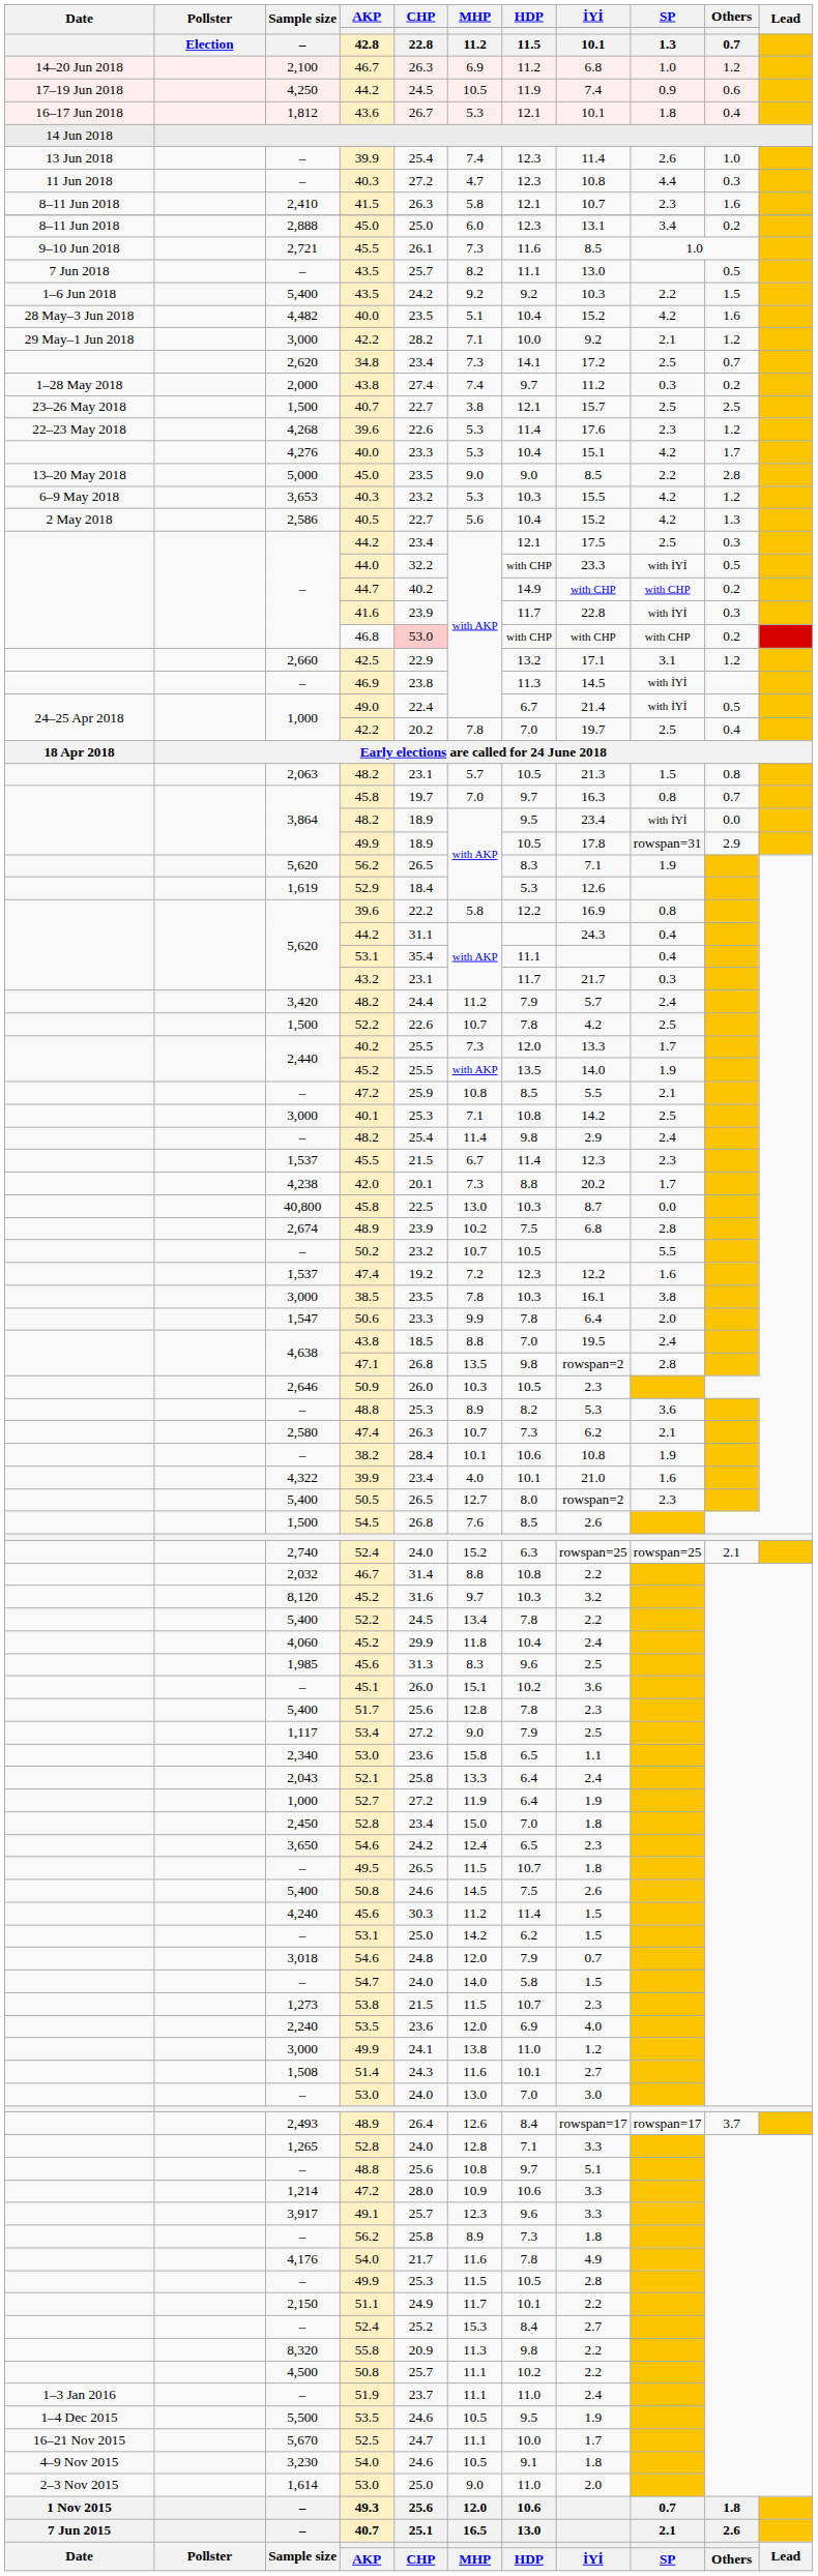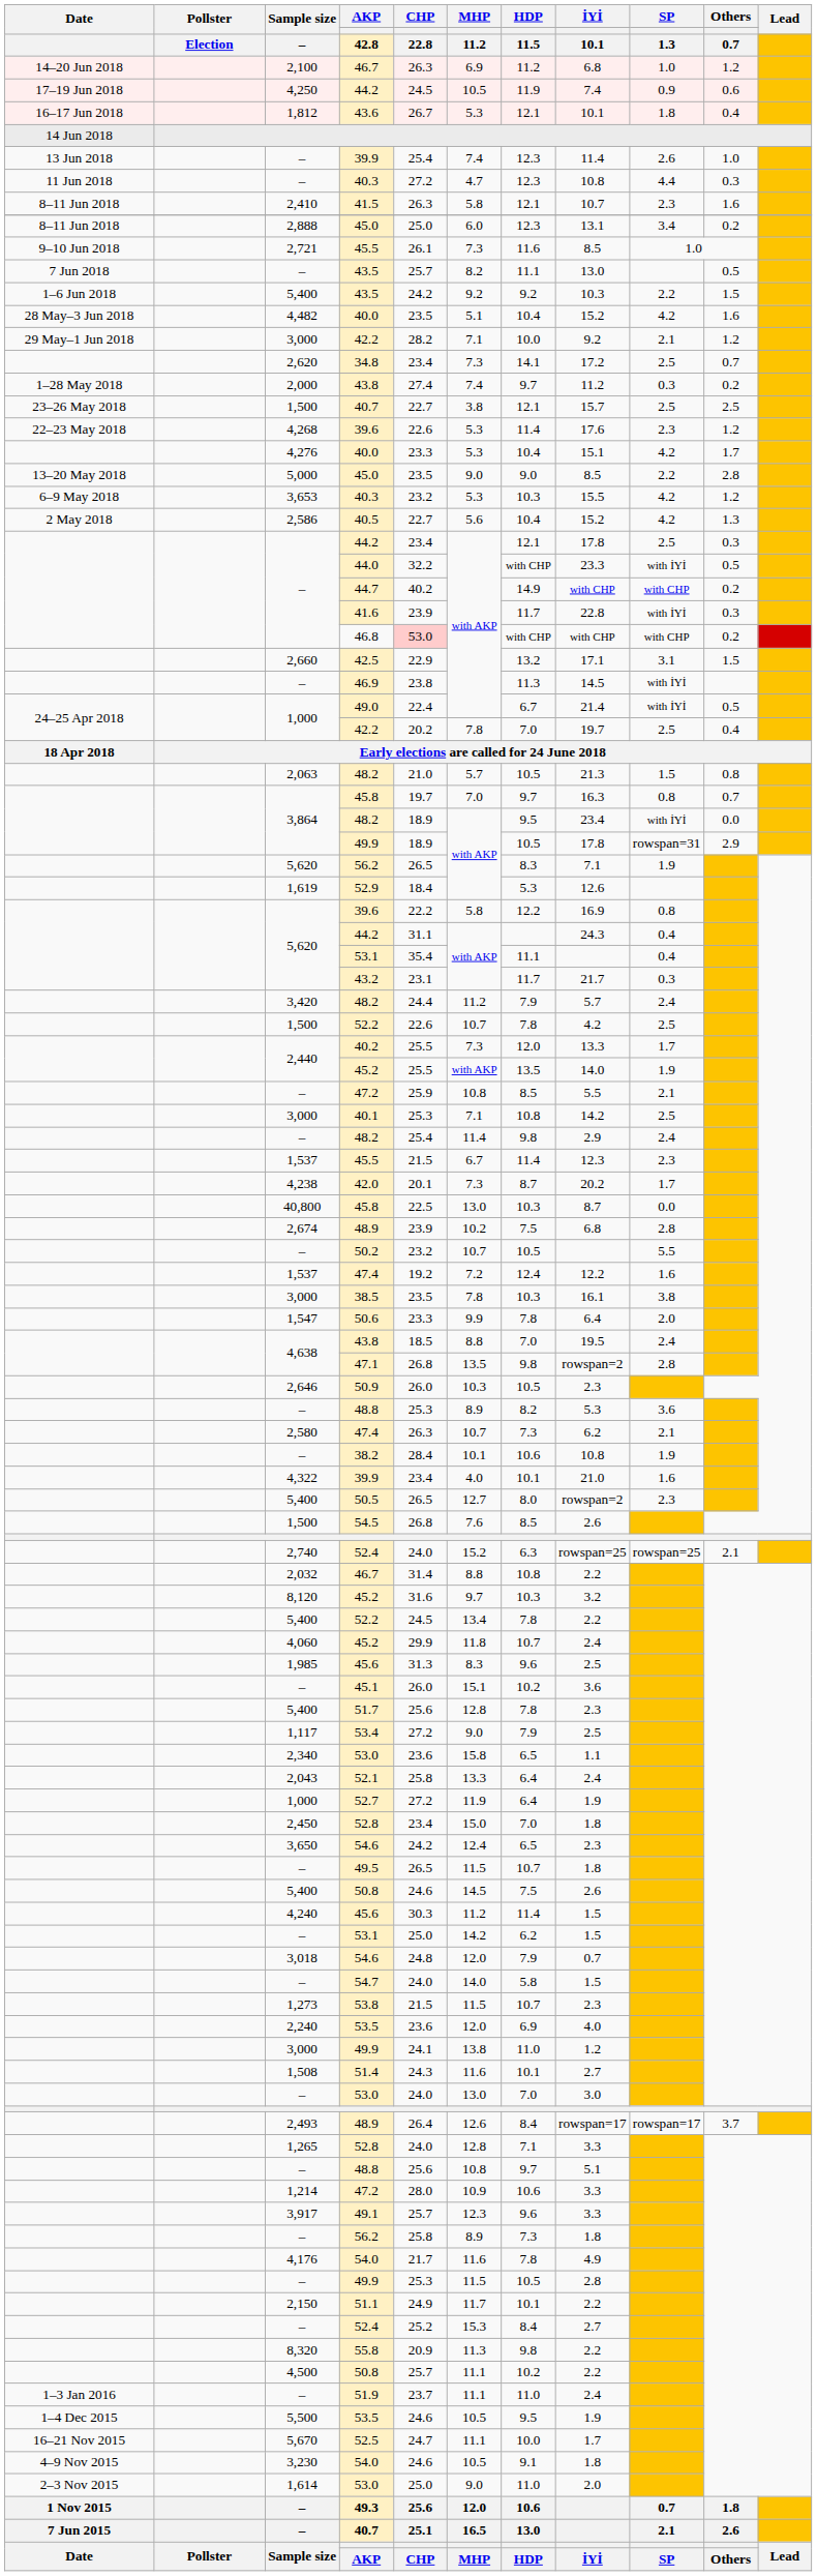– / 44.2 | İYİ / 10.1: 17.5 -> 17.8
42.5 | Others / 0.7: 1.2 -> 1.5
2,063 / 48.2 | CHP / 22.8: 23.1 -> 21.0
42.0 | HDP / 11.5: 8.8 -> 8.7
1,537 / 47.4 | HDP / 11.5: 12.3 -> 12.4
4,060 / 45.2 | HDP / 11.5: 10.4 -> 10.7
